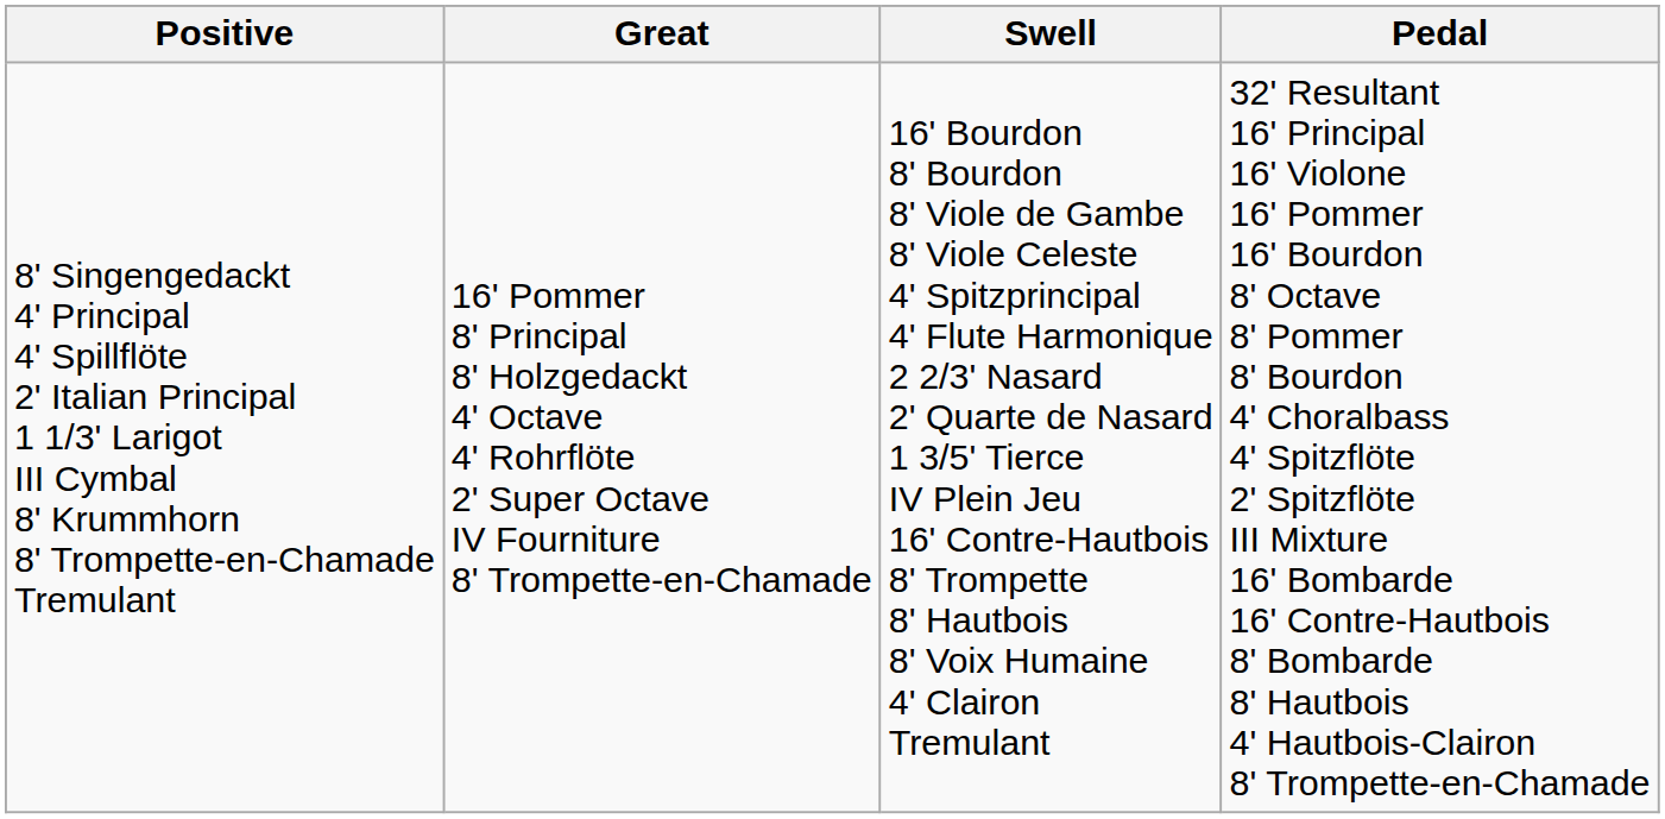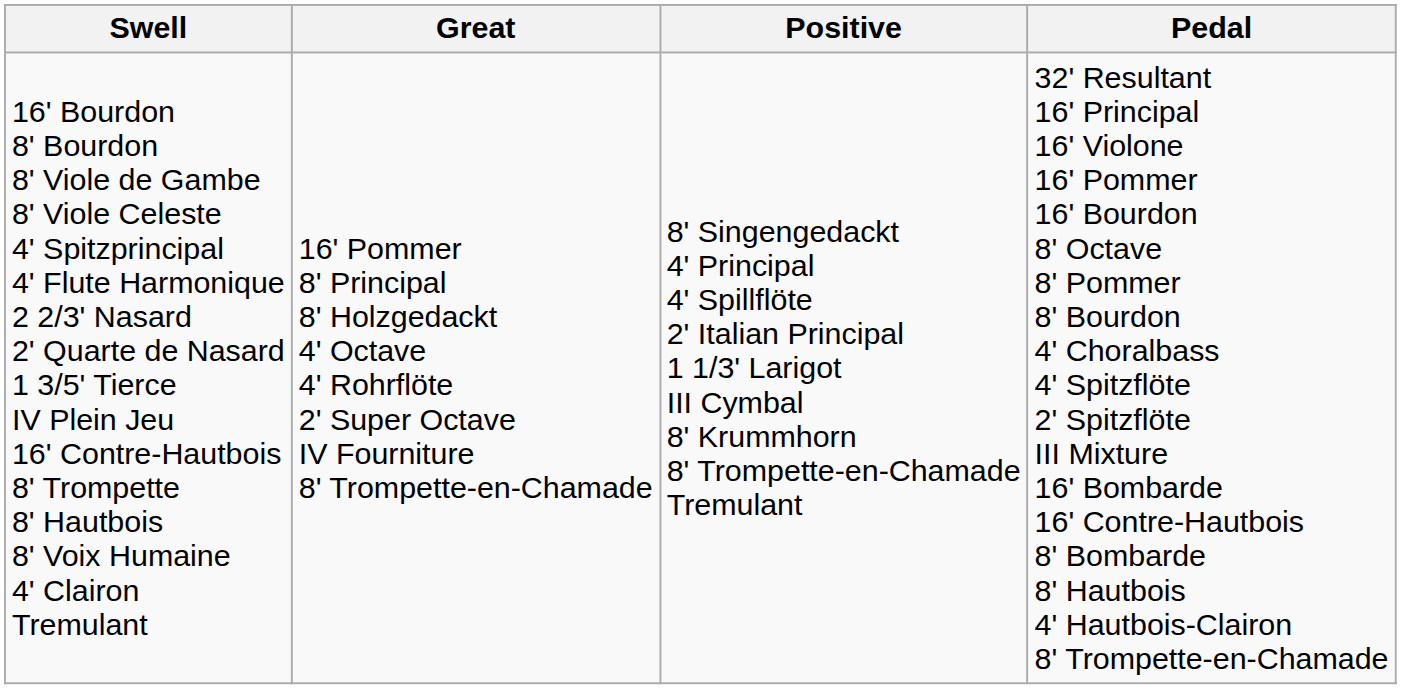columns swapped: Swell <-> Positive
